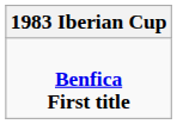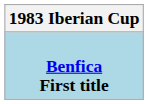row 2 | column 1: no background -> lightblue background
